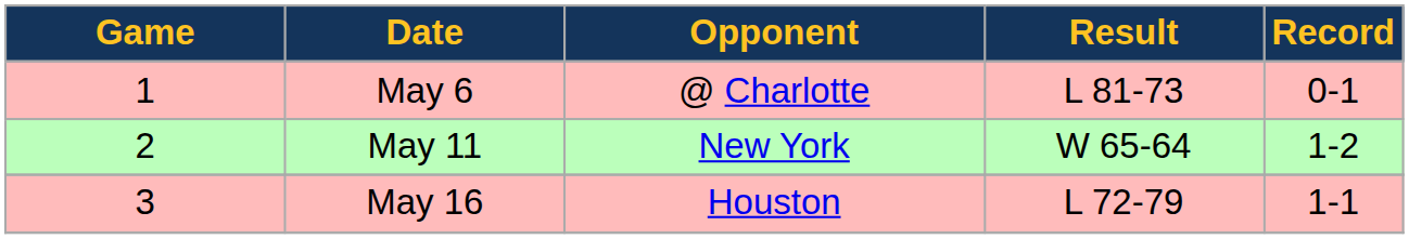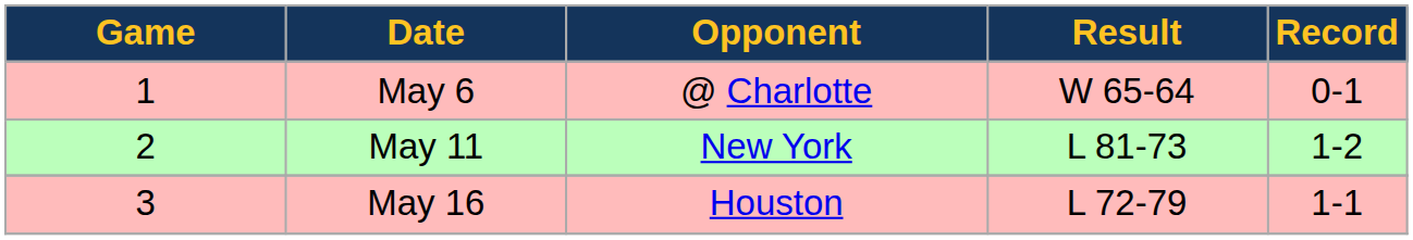May 6 | Result: L 81-73 -> W 65-64
May 11 | Result: W 65-64 -> L 81-73
